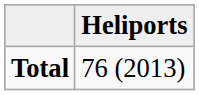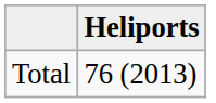row 2 | column 1: bold -> normal
